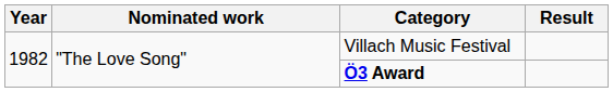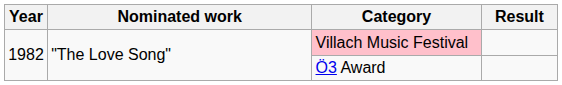Villach Music Festival | Category: no background -> pink background
Ö3 Award | Category: bold -> normal
